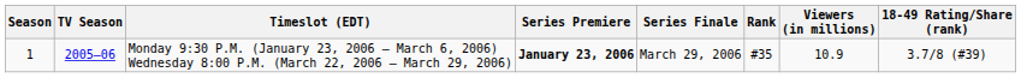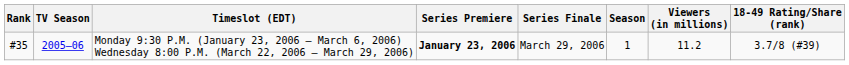columns swapped: Season <-> Rank
row 2 | Viewers (in millions): 10.9 -> 11.2
